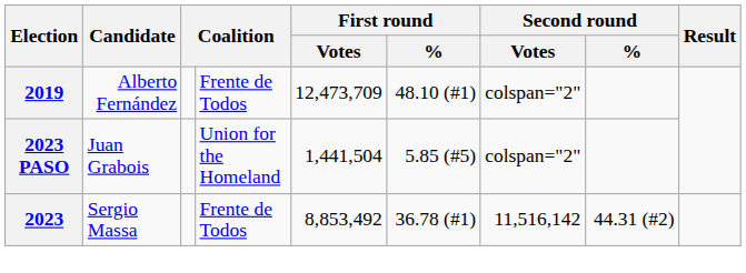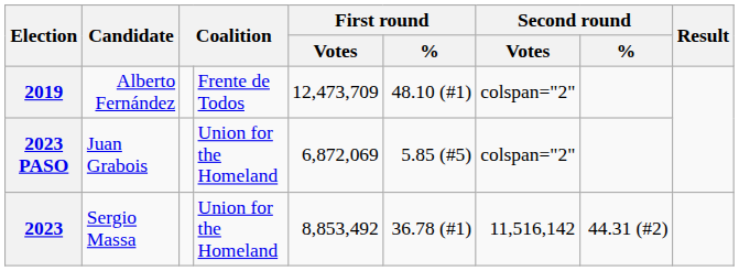2023 PASO | First round / Votes: 1,441,504 -> 6,872,069
2023 | column 4: Frente de Todos -> Union for the Homeland
